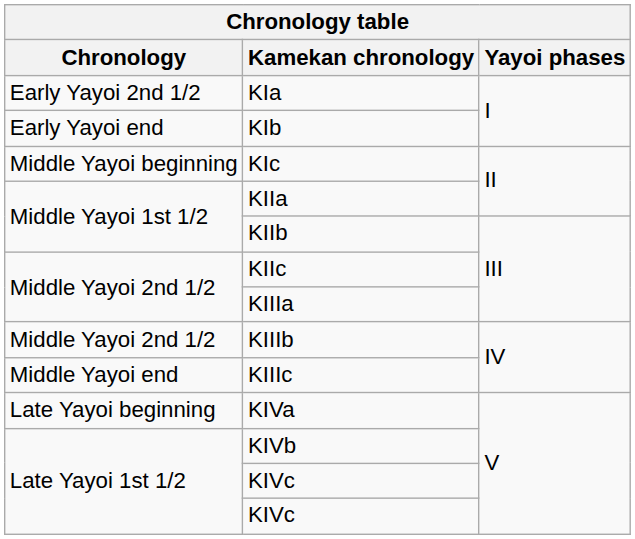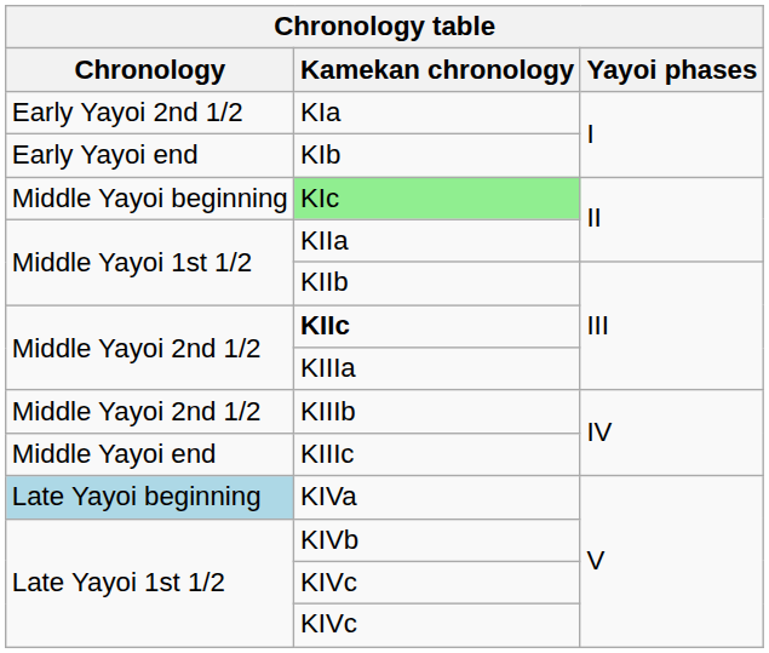KIc | Kamekan chronology: no background -> lightgreen background
KIIc | Kamekan chronology: normal -> bold
KIVa | Chronology: no background -> lightblue background
